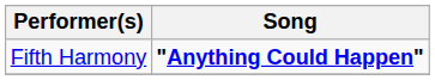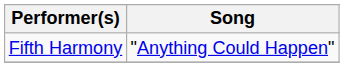Fifth Harmony | Song: bold -> normal
